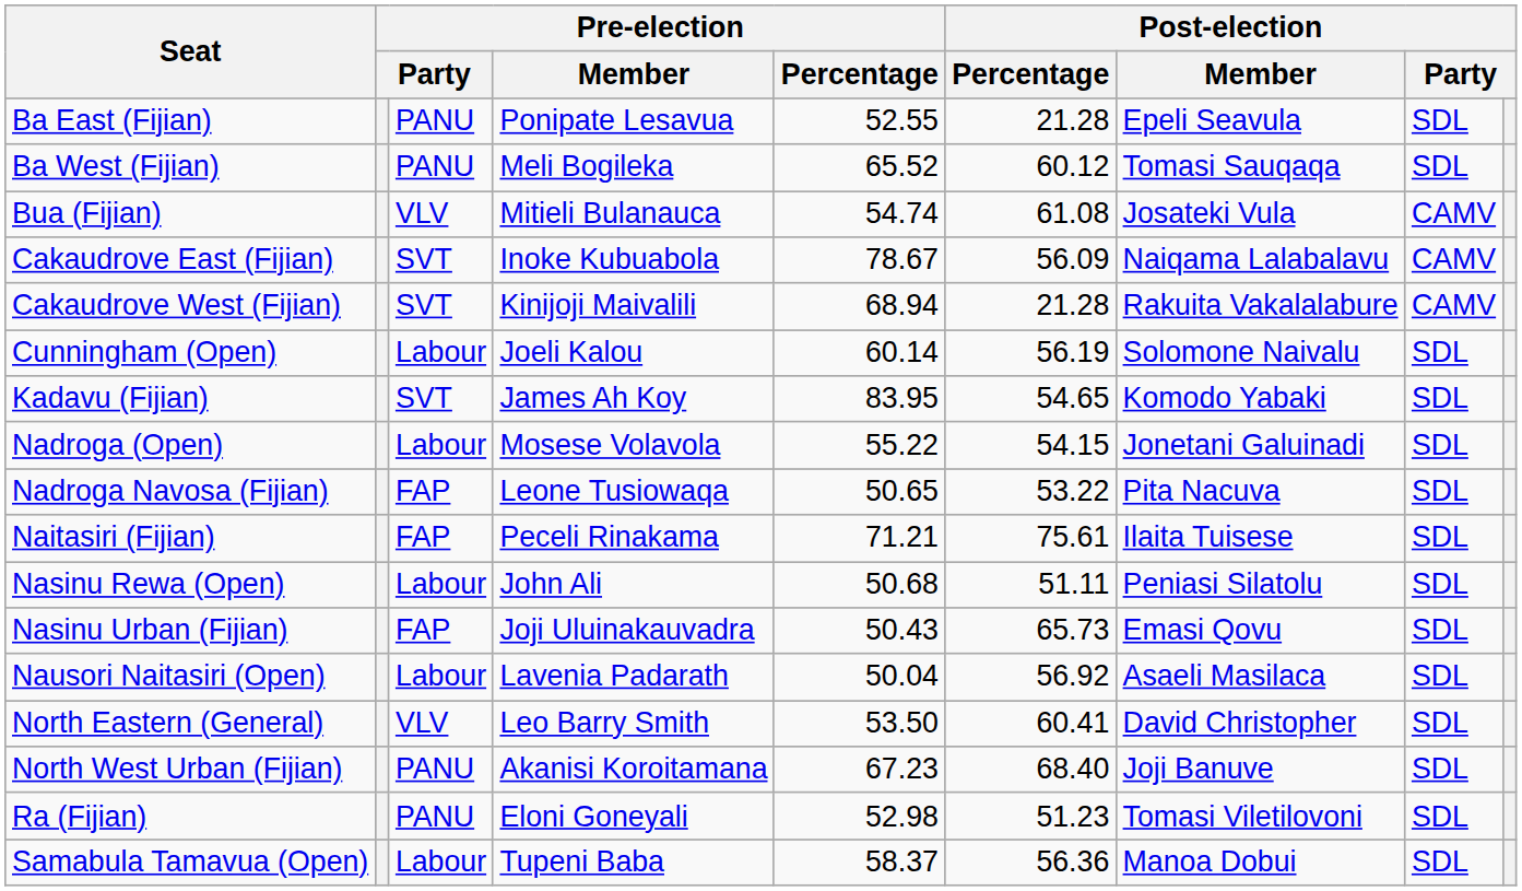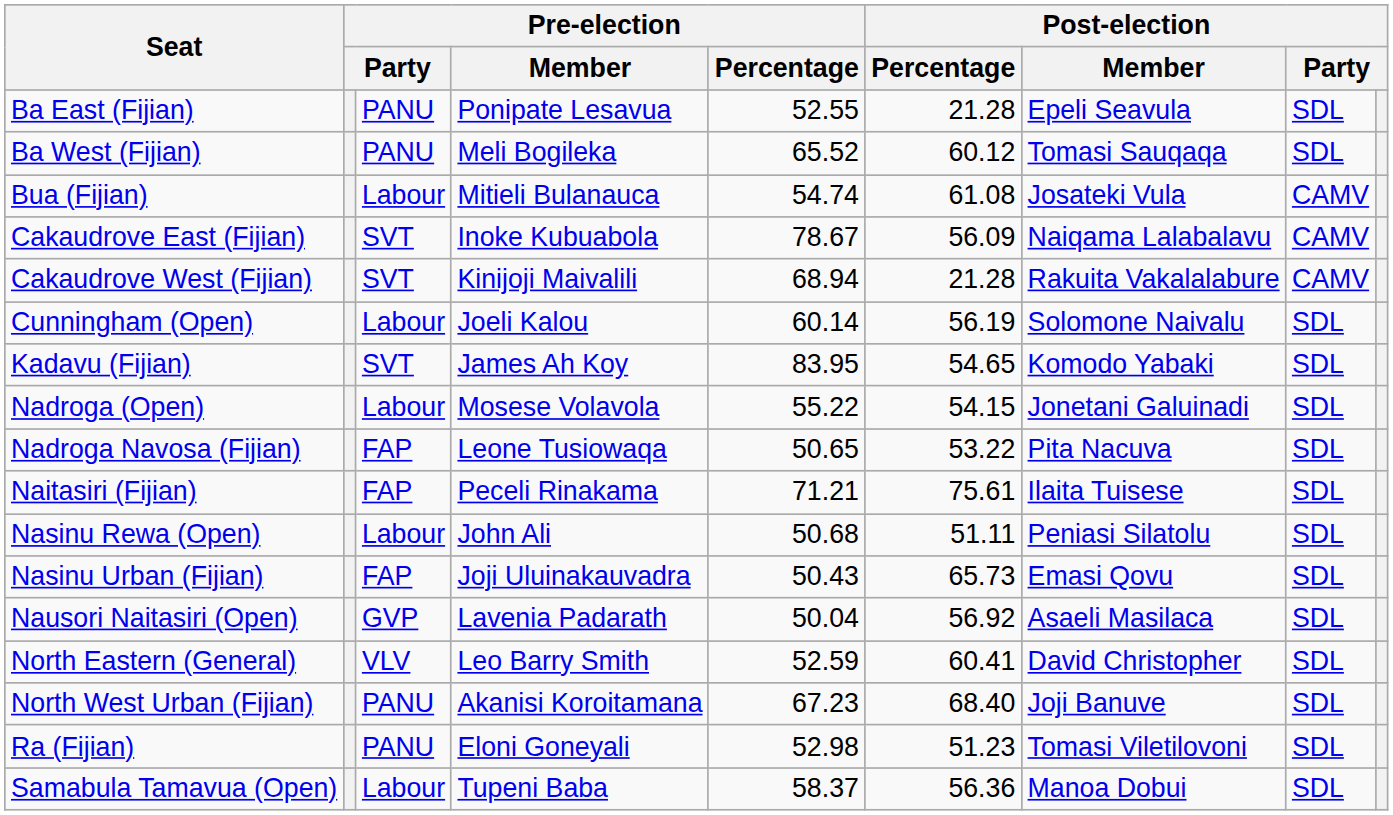Bua (Fijian) | column 3: VLV -> Labour
Nausori Naitasiri (Open) | column 3: Labour -> GVP
North Eastern (General) | Pre-election / Percentage: 53.50 -> 52.59
